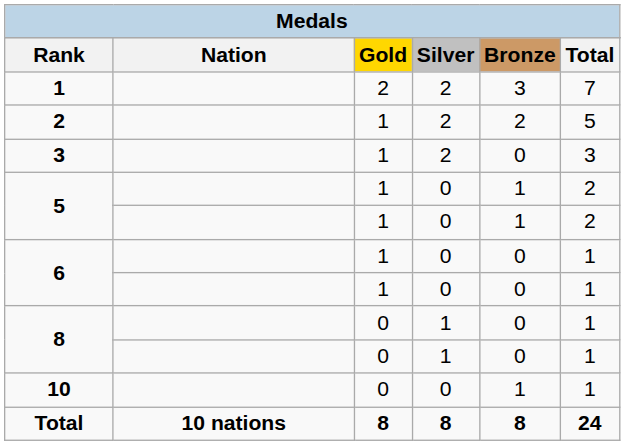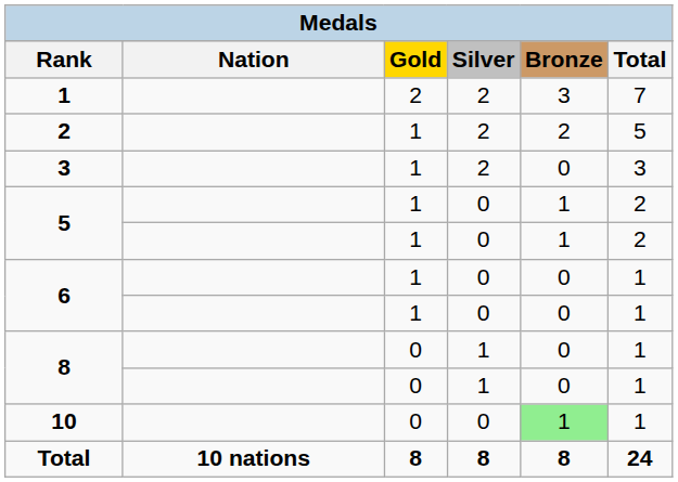10 | column 5: no background -> lightgreen background
